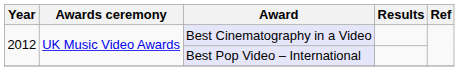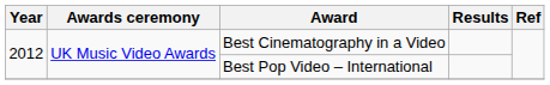Best Cinematography in a Video | Award: lavender background -> no background
Best Pop Video – International | Award: lavender background -> no background
